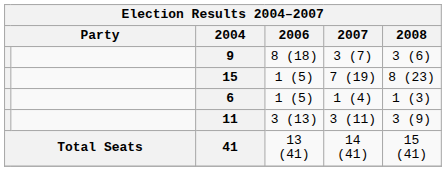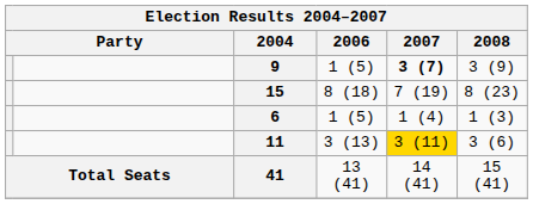9 | 2006: 8 (18) -> 1 (5)
9 | 2007: normal -> bold
9 | 2008: 3 (6) -> 3 (9)
15 | 2006: 1 (5) -> 8 (18)
11 | 2007: no background -> gold background
11 | 2008: 3 (9) -> 3 (6)
